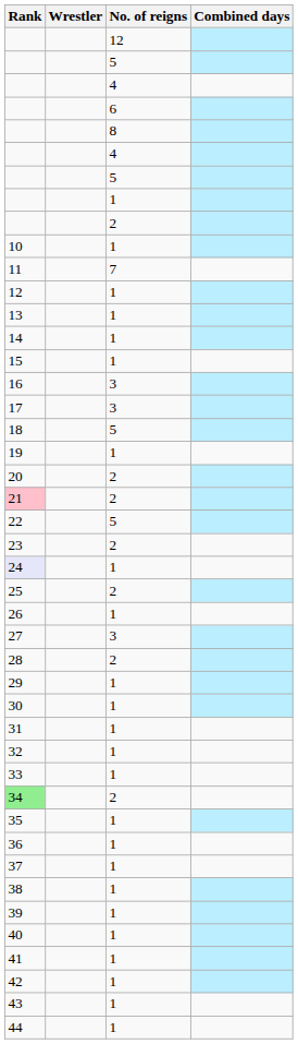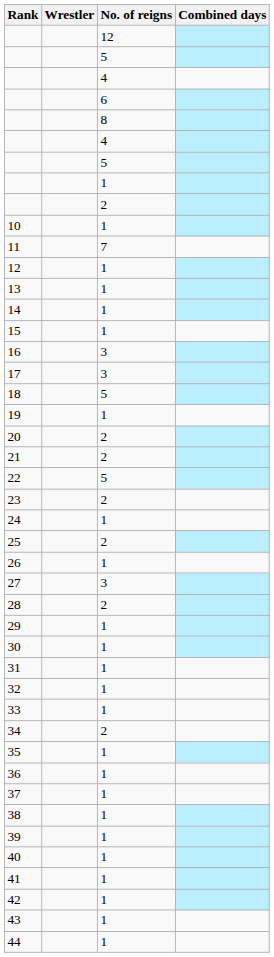21 | Rank: pink background -> no background
24 | Rank: lavender background -> no background
34 | Rank: lightgreen background -> no background
